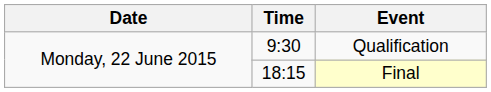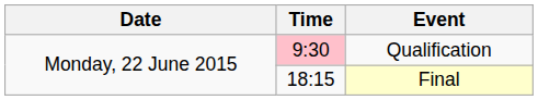Qualification | Time: no background -> pink background
